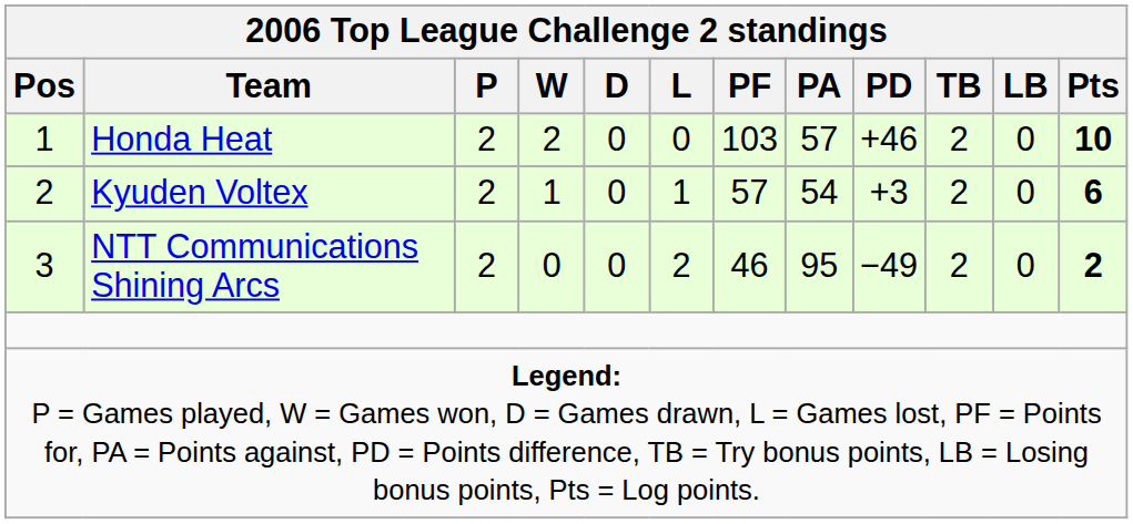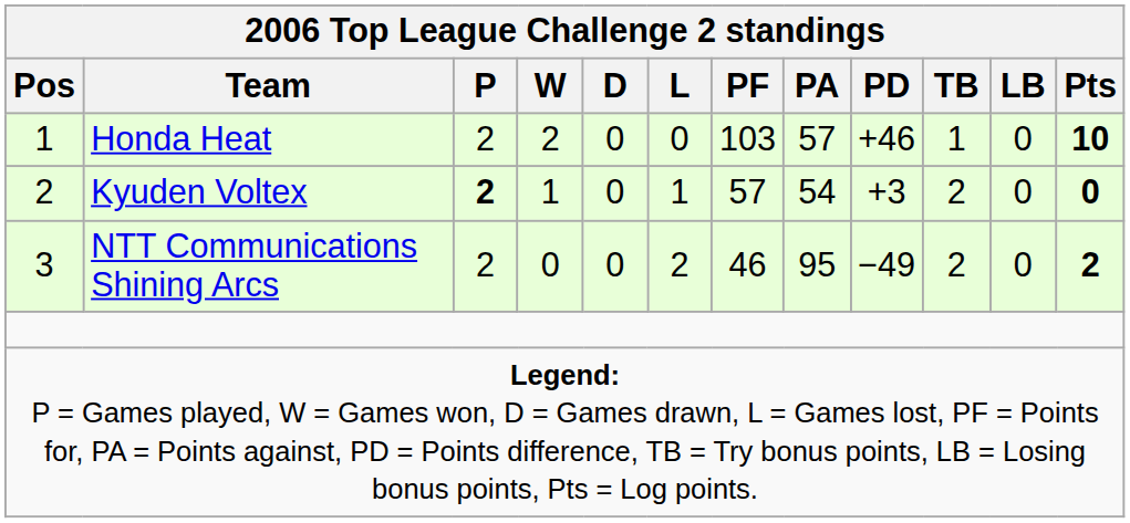Honda Heat | TB: 2 -> 1
Kyuden Voltex | P: normal -> bold
Kyuden Voltex | Pts: 6 -> 0
